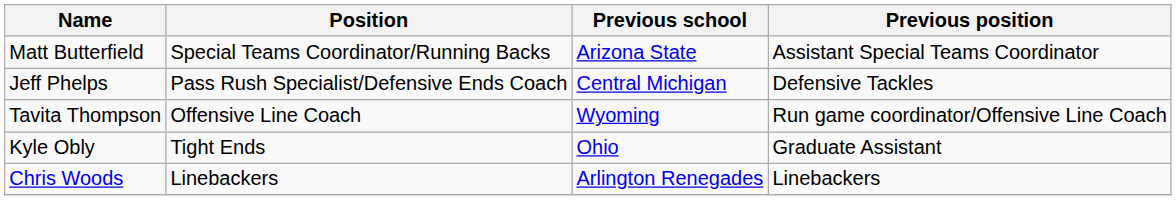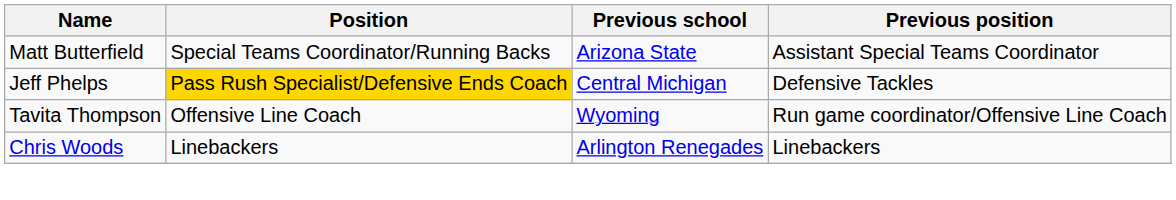Jeff Phelps | Position: no background -> gold background
- row: Kyle Obly | Tight Ends | Ohio | Graduate Assistant
